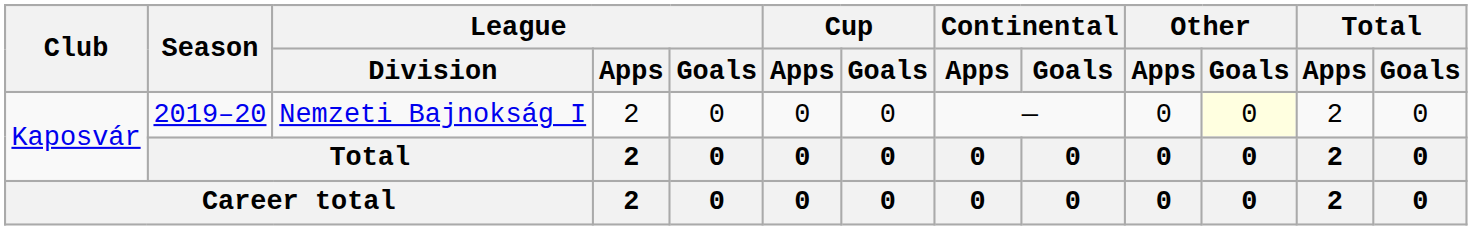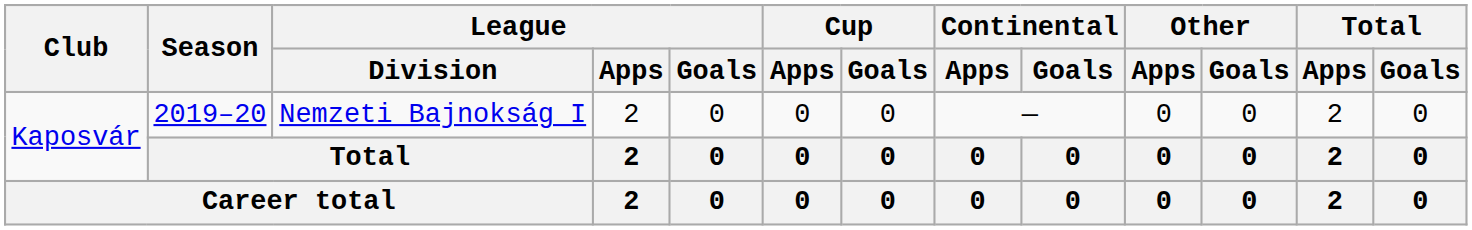Kaposvár / Nemzeti Bajnokság I | Other / Goals: lightyellow background -> no background
